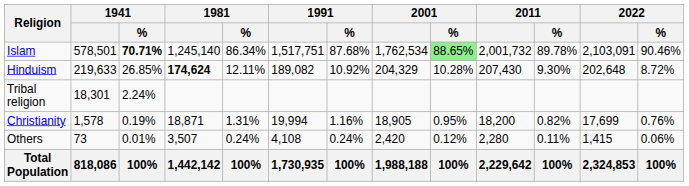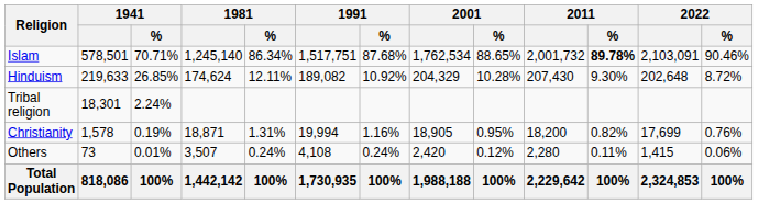Islam | 1941 / %: bold -> normal
Islam | 2001 / %: lightgreen background -> no background
Islam | 2011 / %: normal -> bold
Hinduism | 1981: bold -> normal
